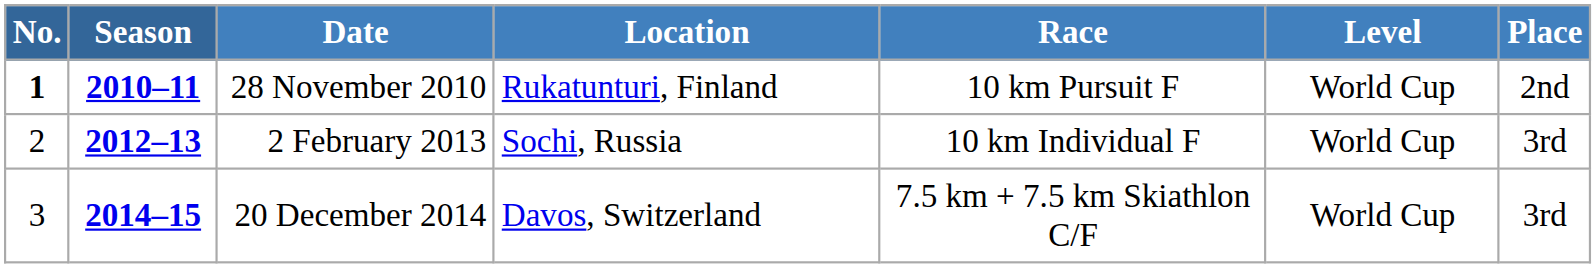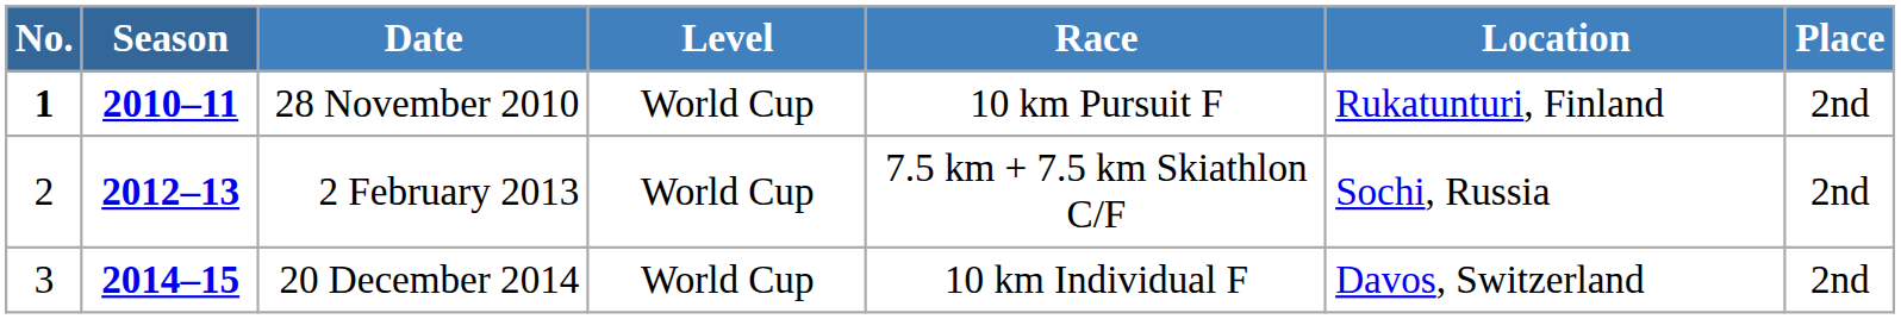columns swapped: Location <-> Level
2 February 2013 | Race: 10 km Individual F -> 7.5 km + 7.5 km Skiathlon C/F
2 February 2013 | Place: 3rd -> 2nd
20 December 2014 | Race: 7.5 km + 7.5 km Skiathlon C/F -> 10 km Individual F
20 December 2014 | Place: 3rd -> 2nd
